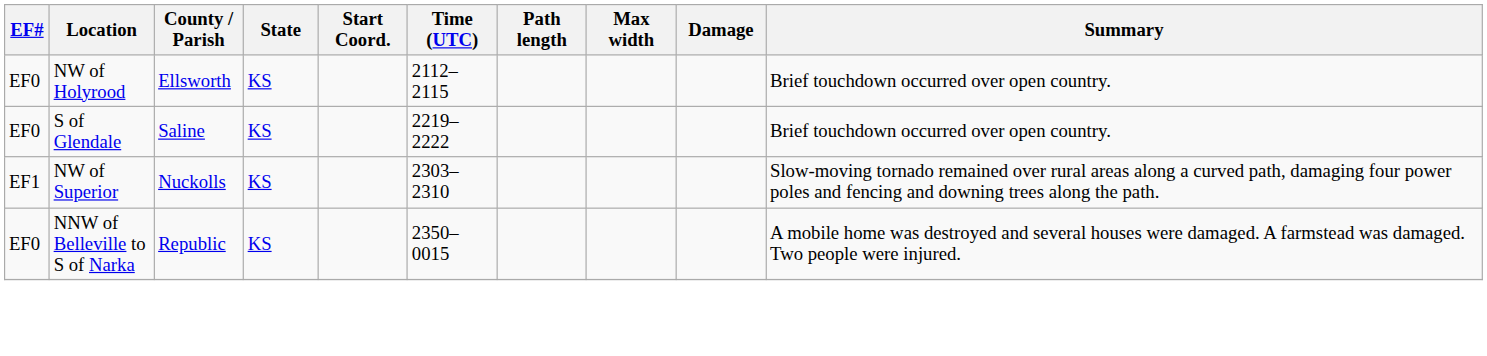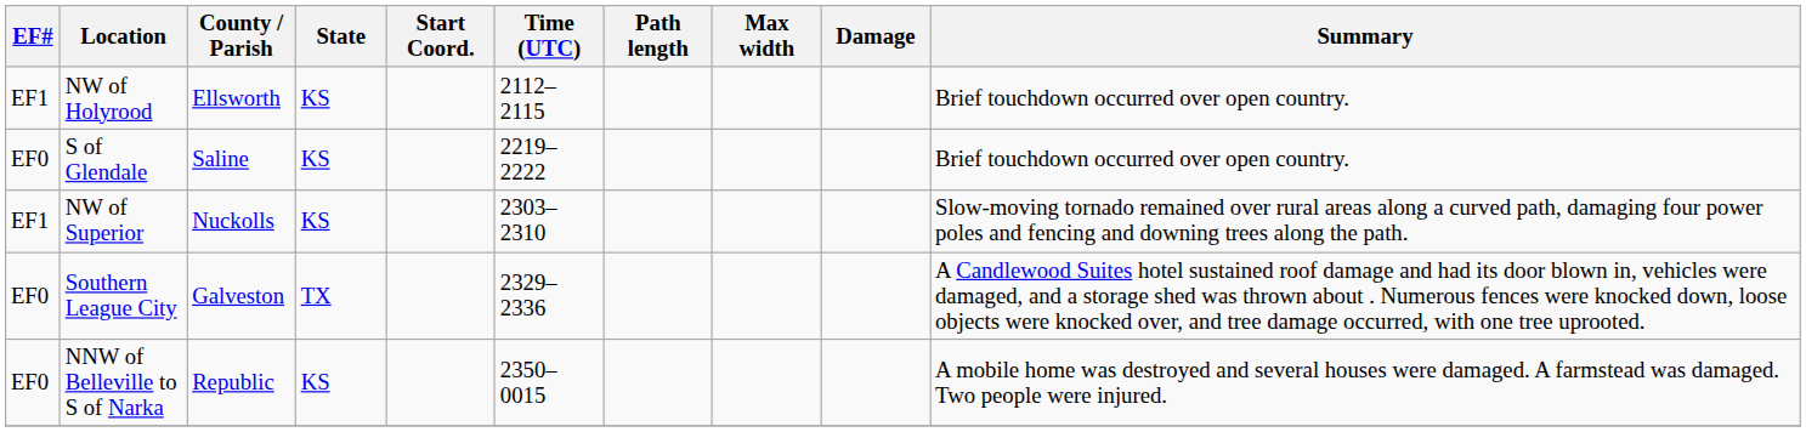NW of Holyrood | EF#: EF0 -> EF1
+ row: EF0 | Southern League City | Galveston | TX | 2329–2336 | A Candlewood Suites hotel sustained roof damage and had its door blown in, vehicles were damaged, and a storage shed was thrown about . Numerous fences were knocked down, loose objects were knocked over, and tree damage occurred, with one tree uprooted.
